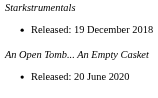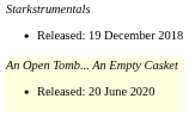row 2 | column 1: no background -> lightyellow background
